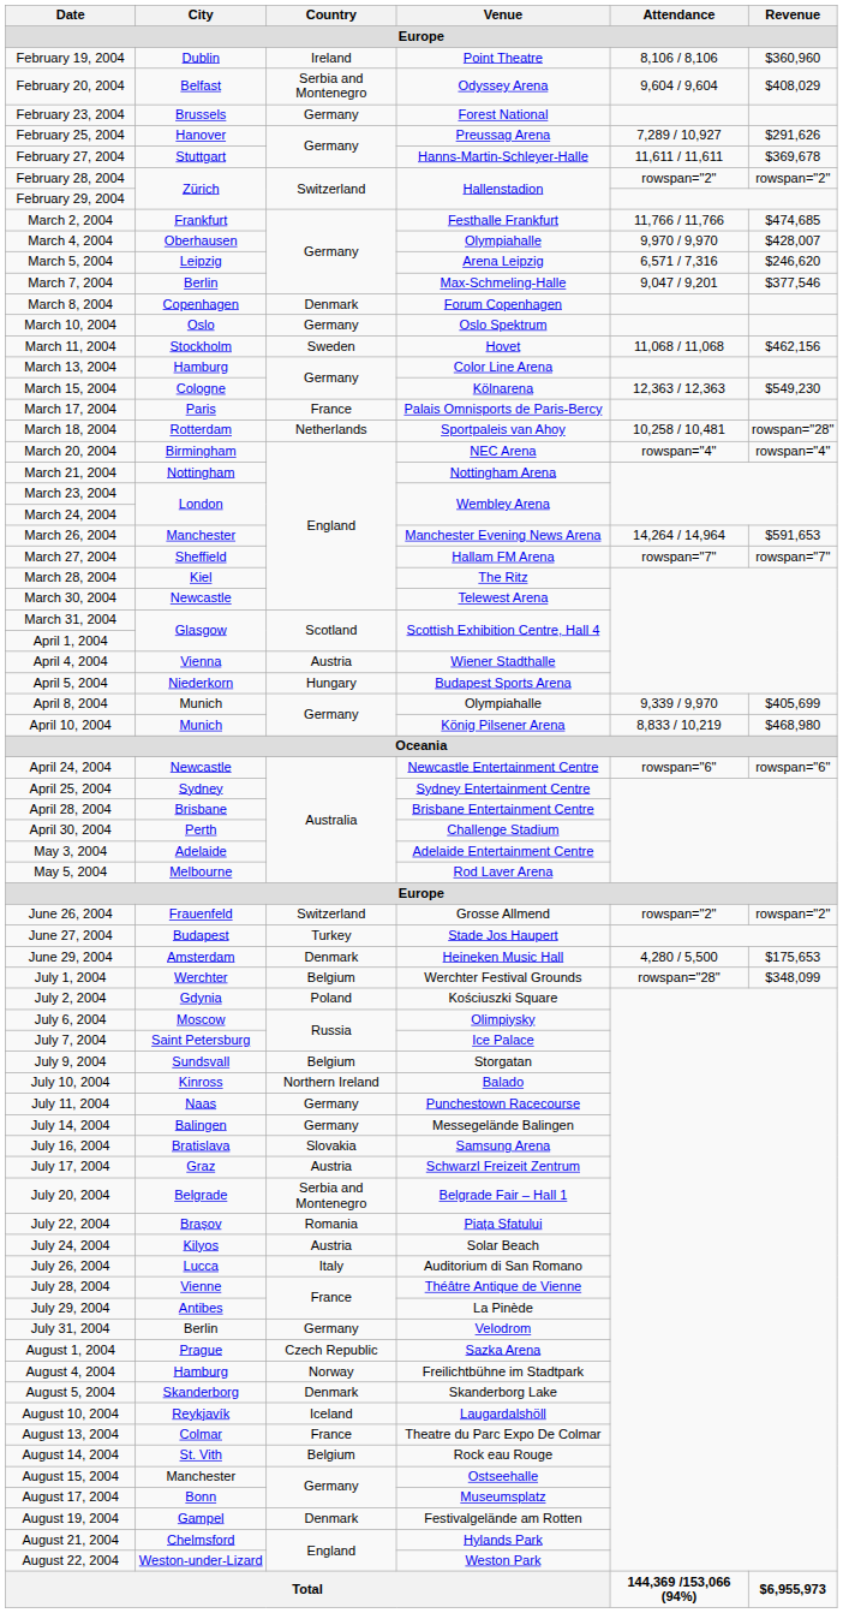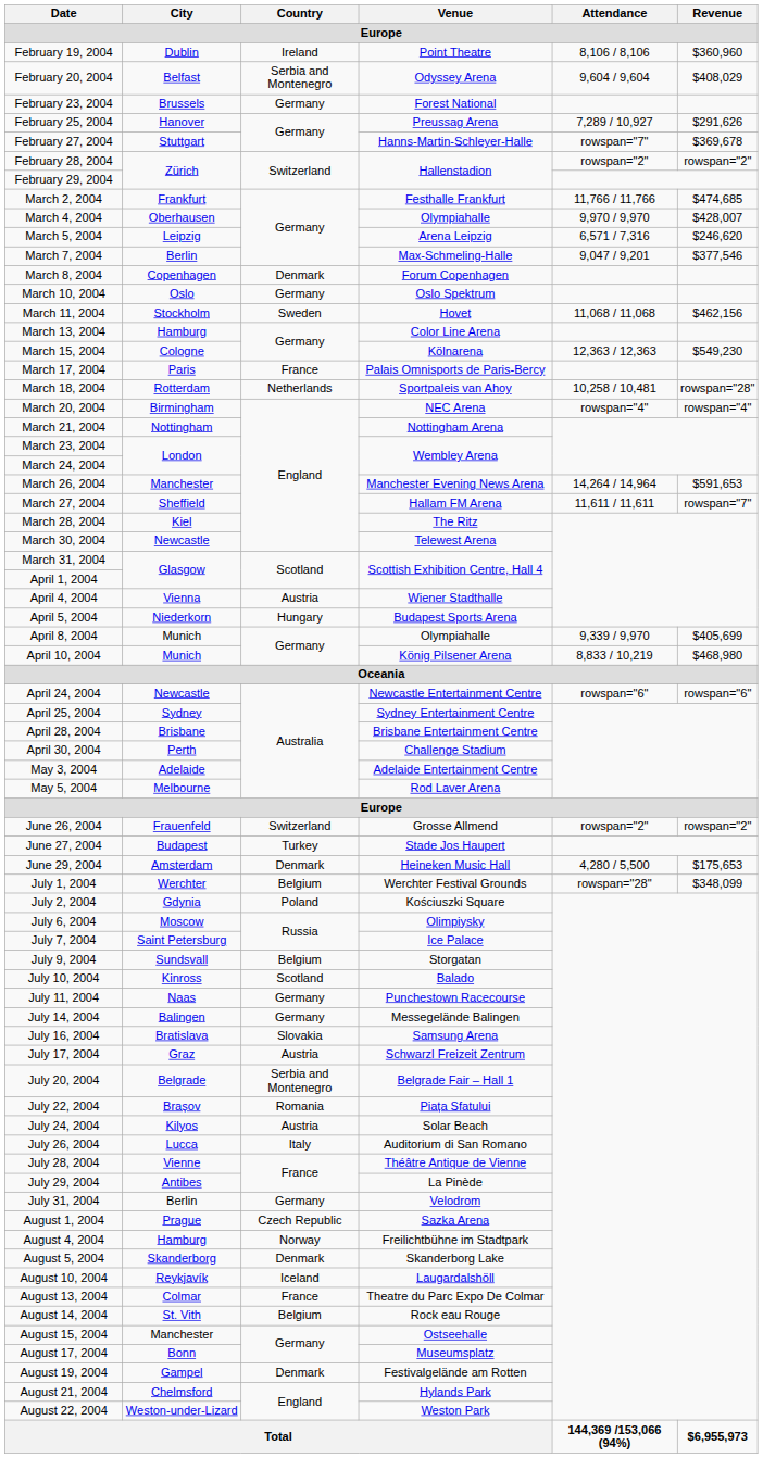February 27, 2004 | Attendance: 11,611 / 11,611 -> rowspan="7"
March 27, 2004 | Attendance: rowspan="7" -> 11,611 / 11,611
July 10, 2004 | Country: Northern Ireland -> Scotland
